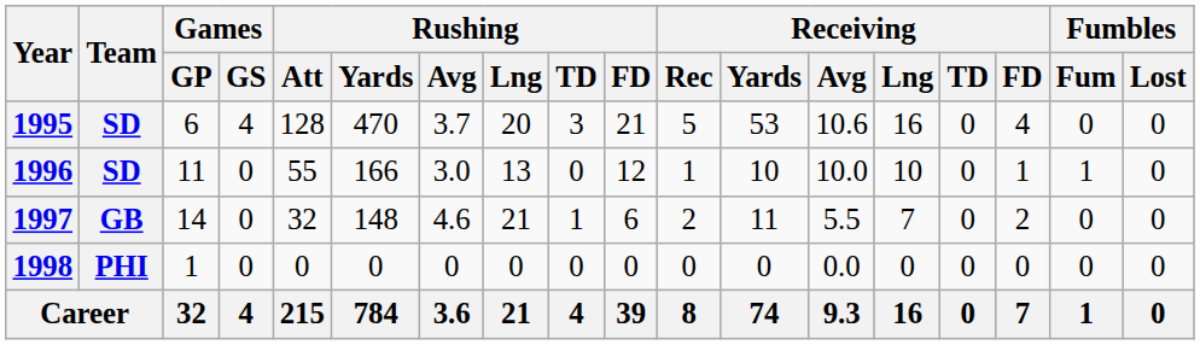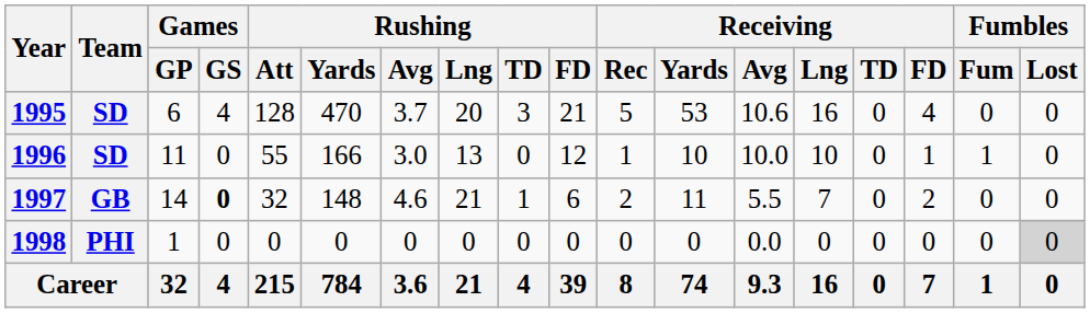1997 | Games / GS: normal -> bold
1998 | Fumbles / Lost: no background -> lightgrey background
